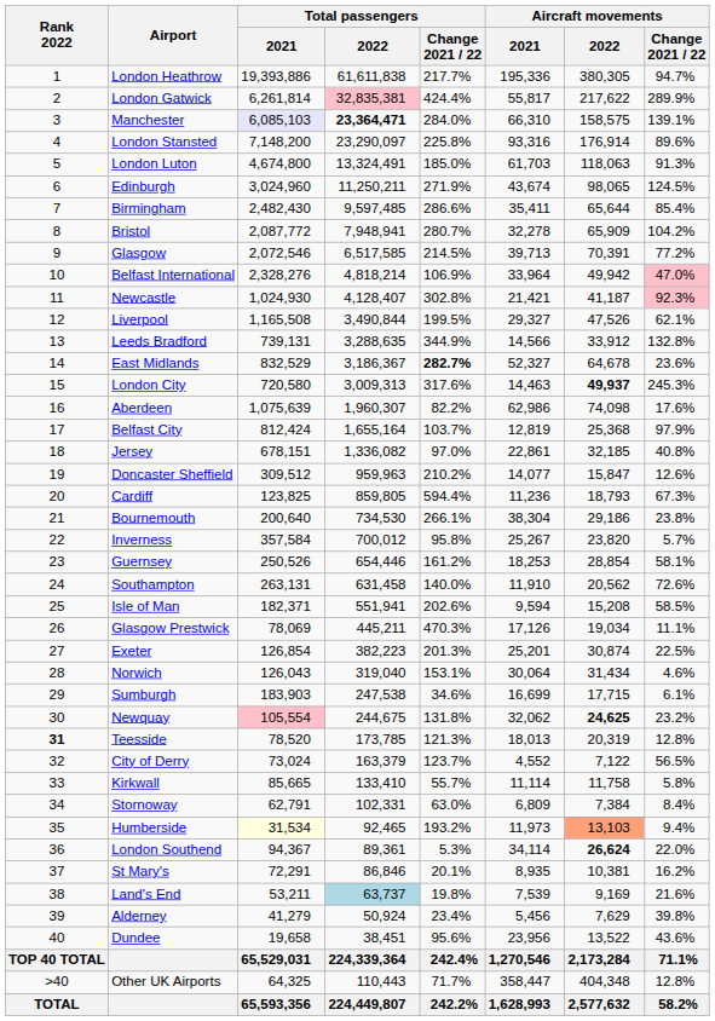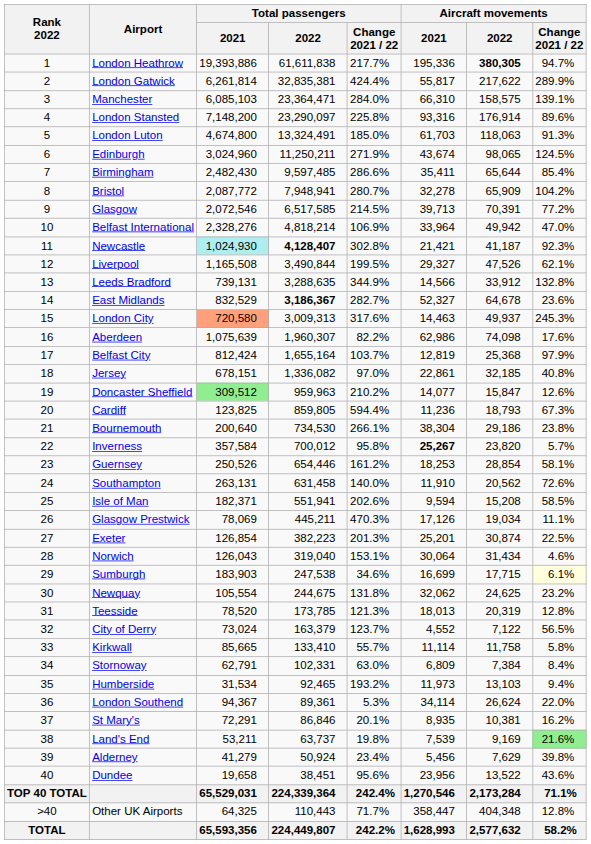London Heathrow | Aircraft movements / 2022: normal -> bold
London Gatwick | Total passengers / 2022: pink background -> no background
Manchester | Total passengers / 2021: lavender background -> no background
Manchester | Total passengers / 2022: bold -> normal
Belfast International | Aircraft movements / Change 2021 / 22: pink background -> no background
Newcastle | Total passengers / 2021: no background -> paleturquoise background
Newcastle | Total passengers / 2022: normal -> bold
Newcastle | Aircraft movements / Change 2021 / 22: pink background -> no background
East Midlands | Total passengers / 2022: normal -> bold
East Midlands | Total passengers / Change 2021 / 22: bold -> normal
London City | Total passengers / 2021: no background -> lightsalmon background
London City | Aircraft movements / 2022: bold -> normal
Doncaster Sheffield | Total passengers / 2021: no background -> lightgreen background
Inverness | Aircraft movements / 2021: normal -> bold
Sumburgh | Aircraft movements / Change 2021 / 22: no background -> lightyellow background
Newquay | Total passengers / 2021: pink background -> no background
Newquay | Aircraft movements / 2022: bold -> normal
Teesside | Rank 2022: bold -> normal
Humberside | Total passengers / 2021: lightyellow background -> no background
Humberside | Aircraft movements / 2022: lightsalmon background -> no background
London Southend | Aircraft movements / 2022: bold -> normal
Land's End | Total passengers / 2022: lightblue background -> no background
Land's End | Aircraft movements / Change 2021 / 22: no background -> lightgreen background
